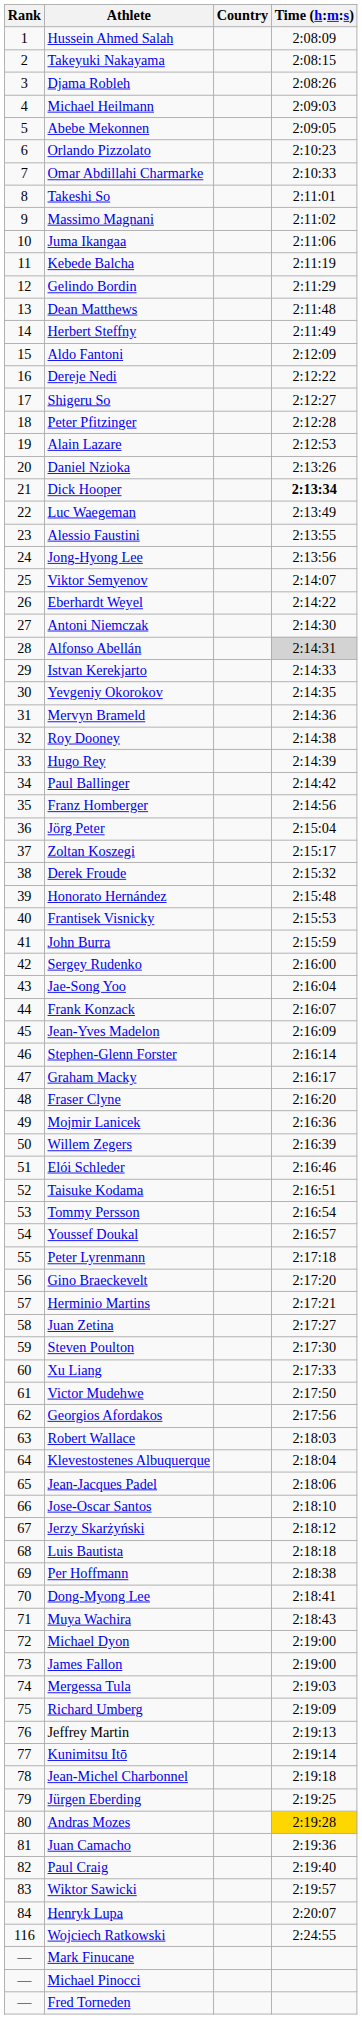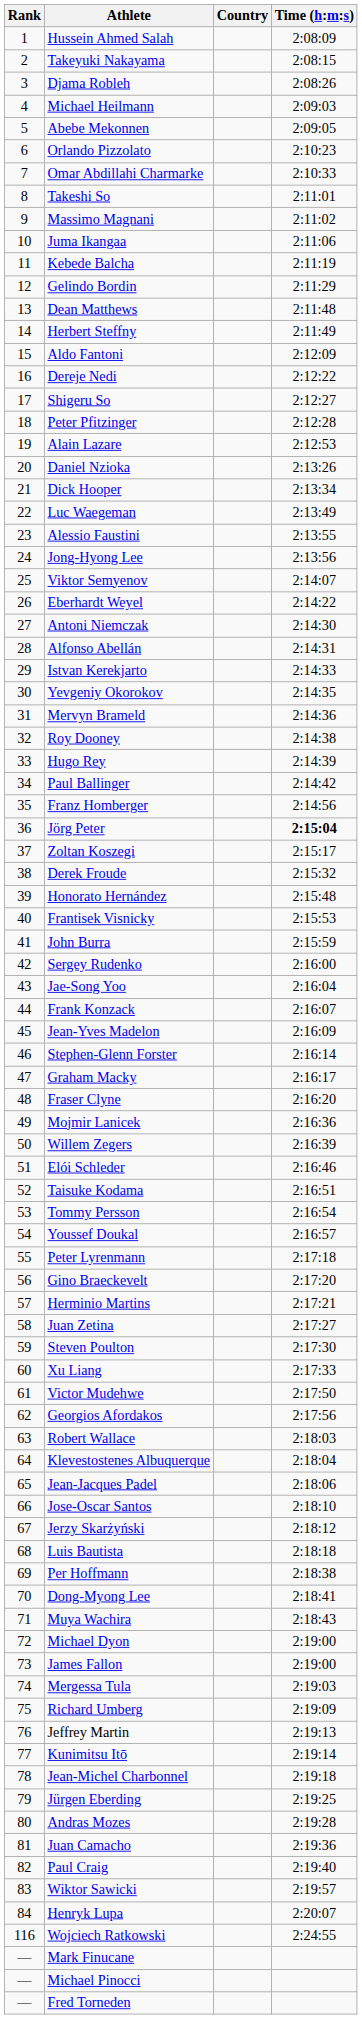Dick Hooper | Time (h:m:s): bold -> normal
Alfonso Abellán | Time (h:m:s): lightgrey background -> no background
Jörg Peter | Time (h:m:s): normal -> bold
Andras Mozes | Time (h:m:s): gold background -> no background
